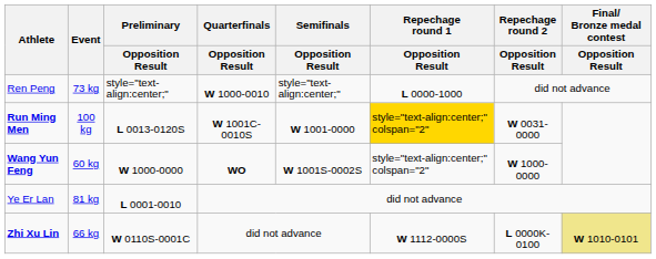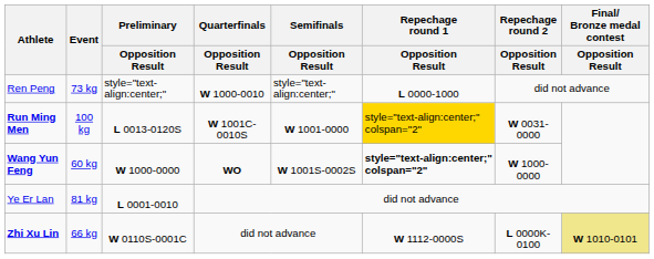Wang Yun Feng | Repechage round 1 / Opposition Result: normal -> bold
